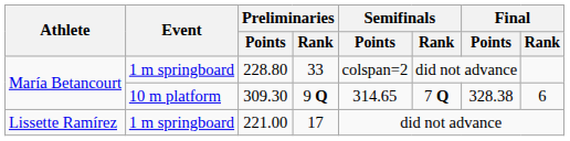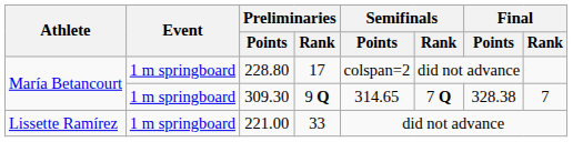228.80 | Preliminaries / Rank: 33 -> 17
309.30 | Event: 10 m platform -> 1 m springboard
309.30 | Final / Rank: 6 -> 7
221.00 | Preliminaries / Rank: 17 -> 33
